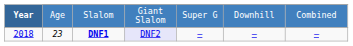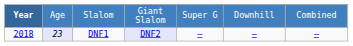2018 | column 2: no background -> lavender background
2018 | column 3: bold -> normal
